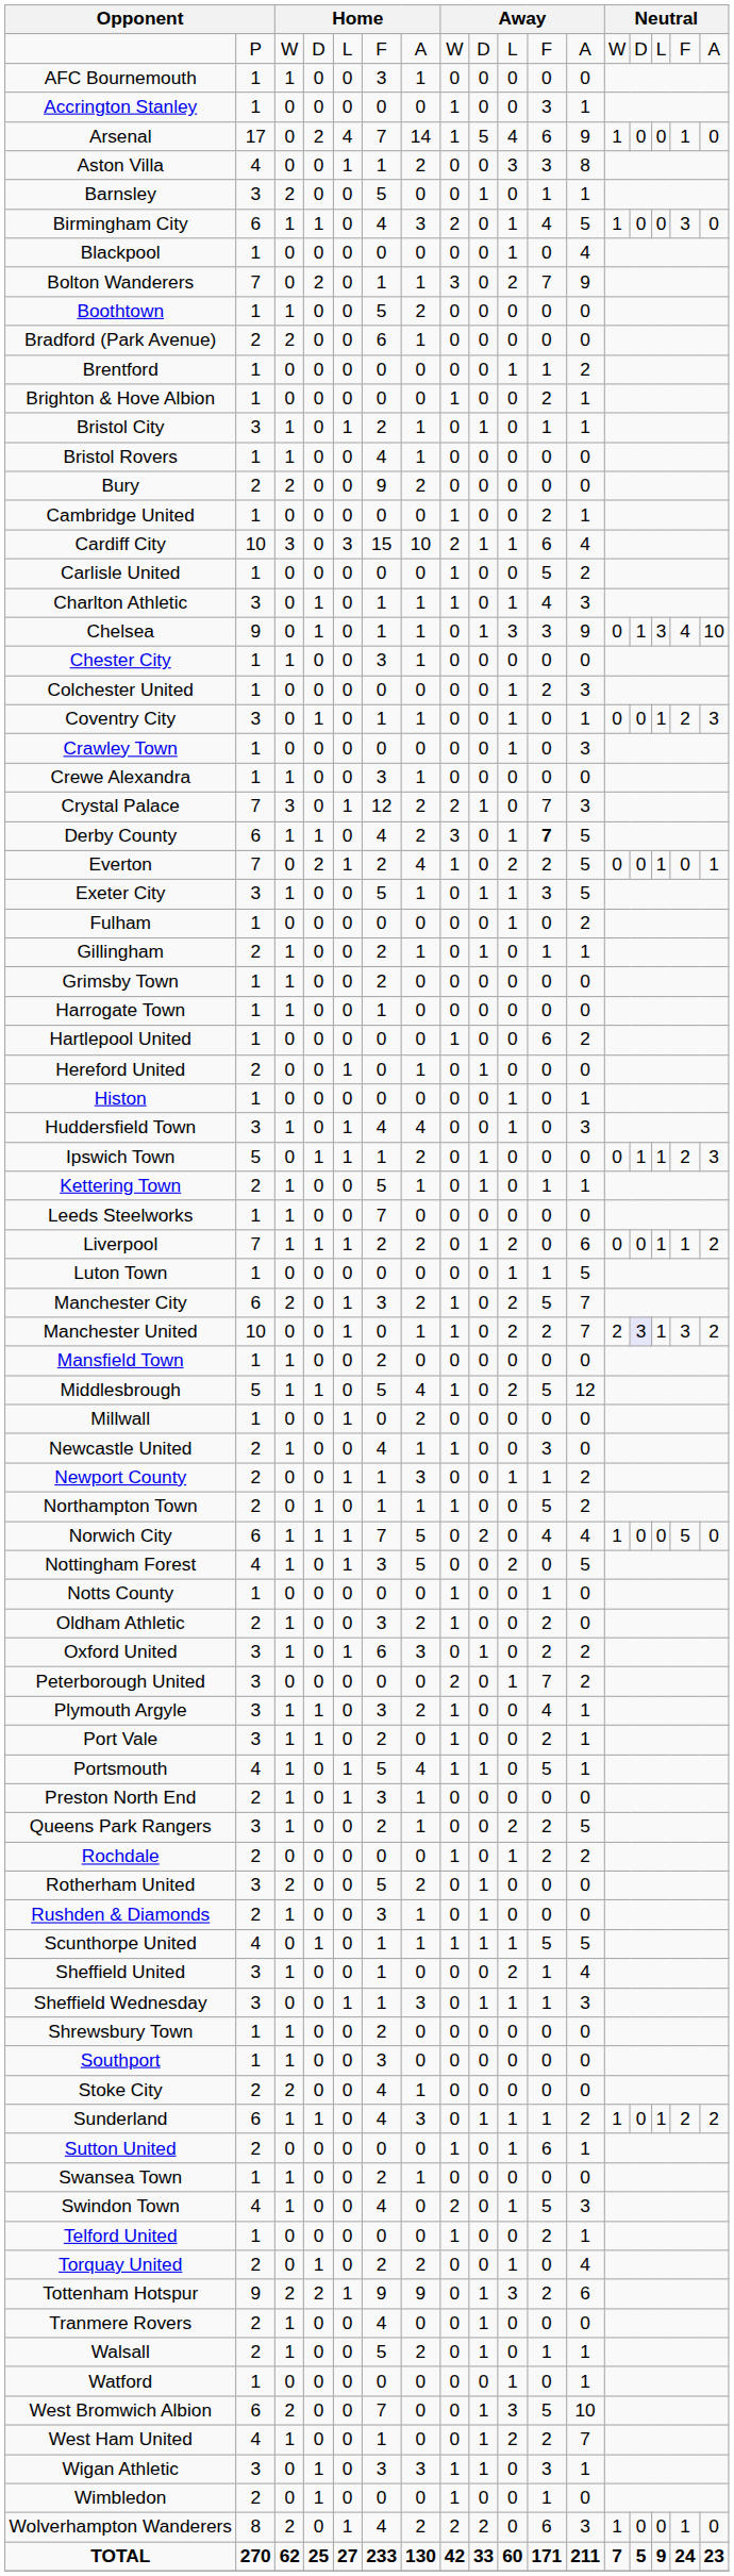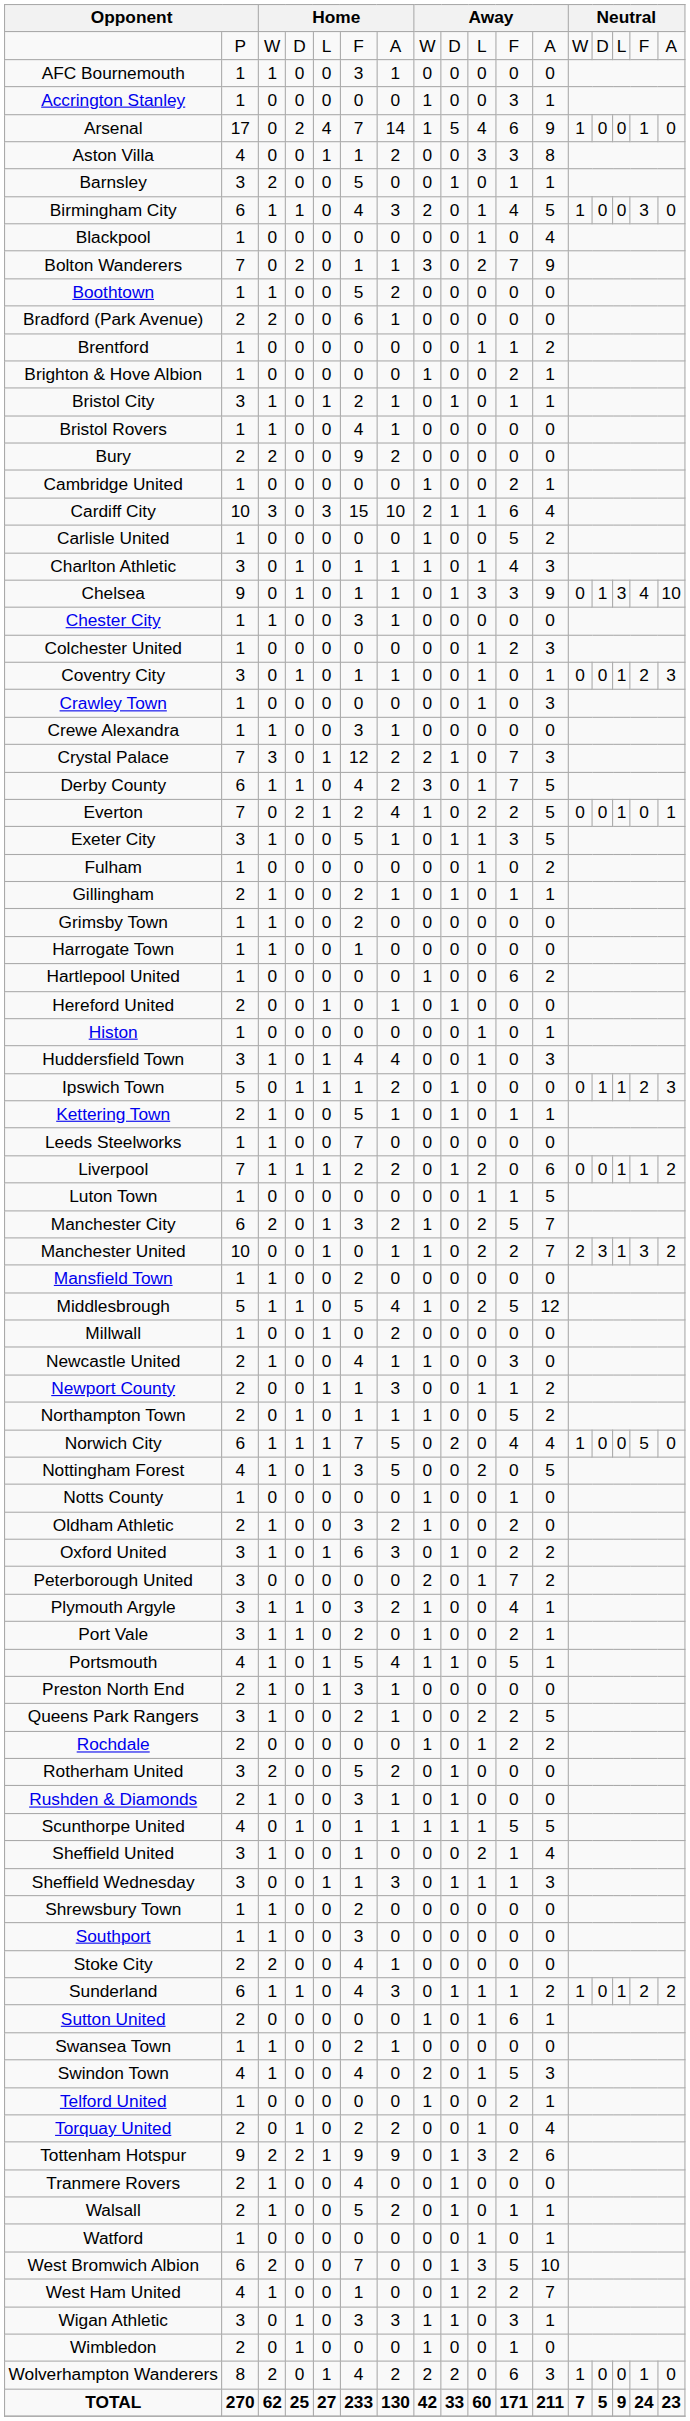Derby County | column 11: bold -> normal
Manchester United | column 14: lavender background -> no background
